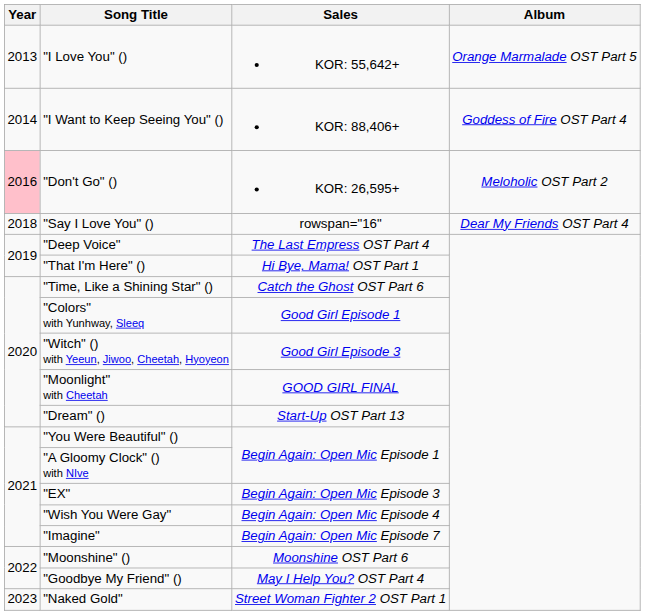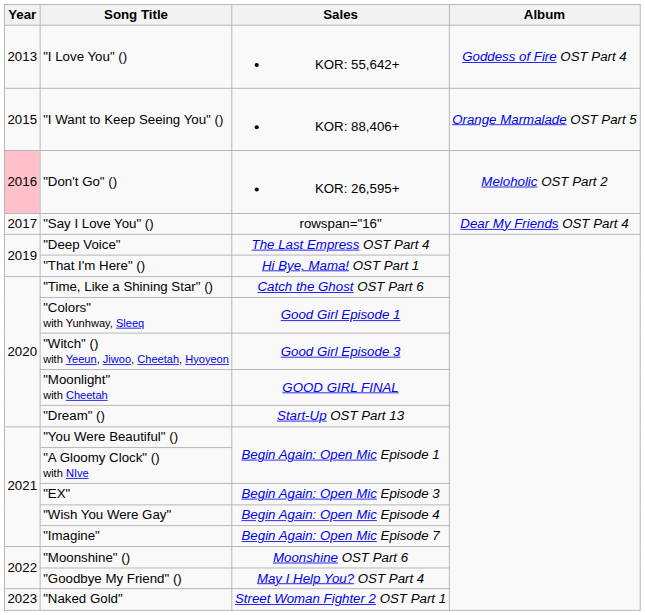"I Love You" () | Album: Orange Marmalade OST Part 5 -> Goddess of Fire OST Part 4
"I Want to Keep Seeing You" () | Year: 2014 -> 2015
"I Want to Keep Seeing You" () | Album: Goddess of Fire OST Part 4 -> Orange Marmalade OST Part 5
"Say I Love You" () | Year: 2018 -> 2017
